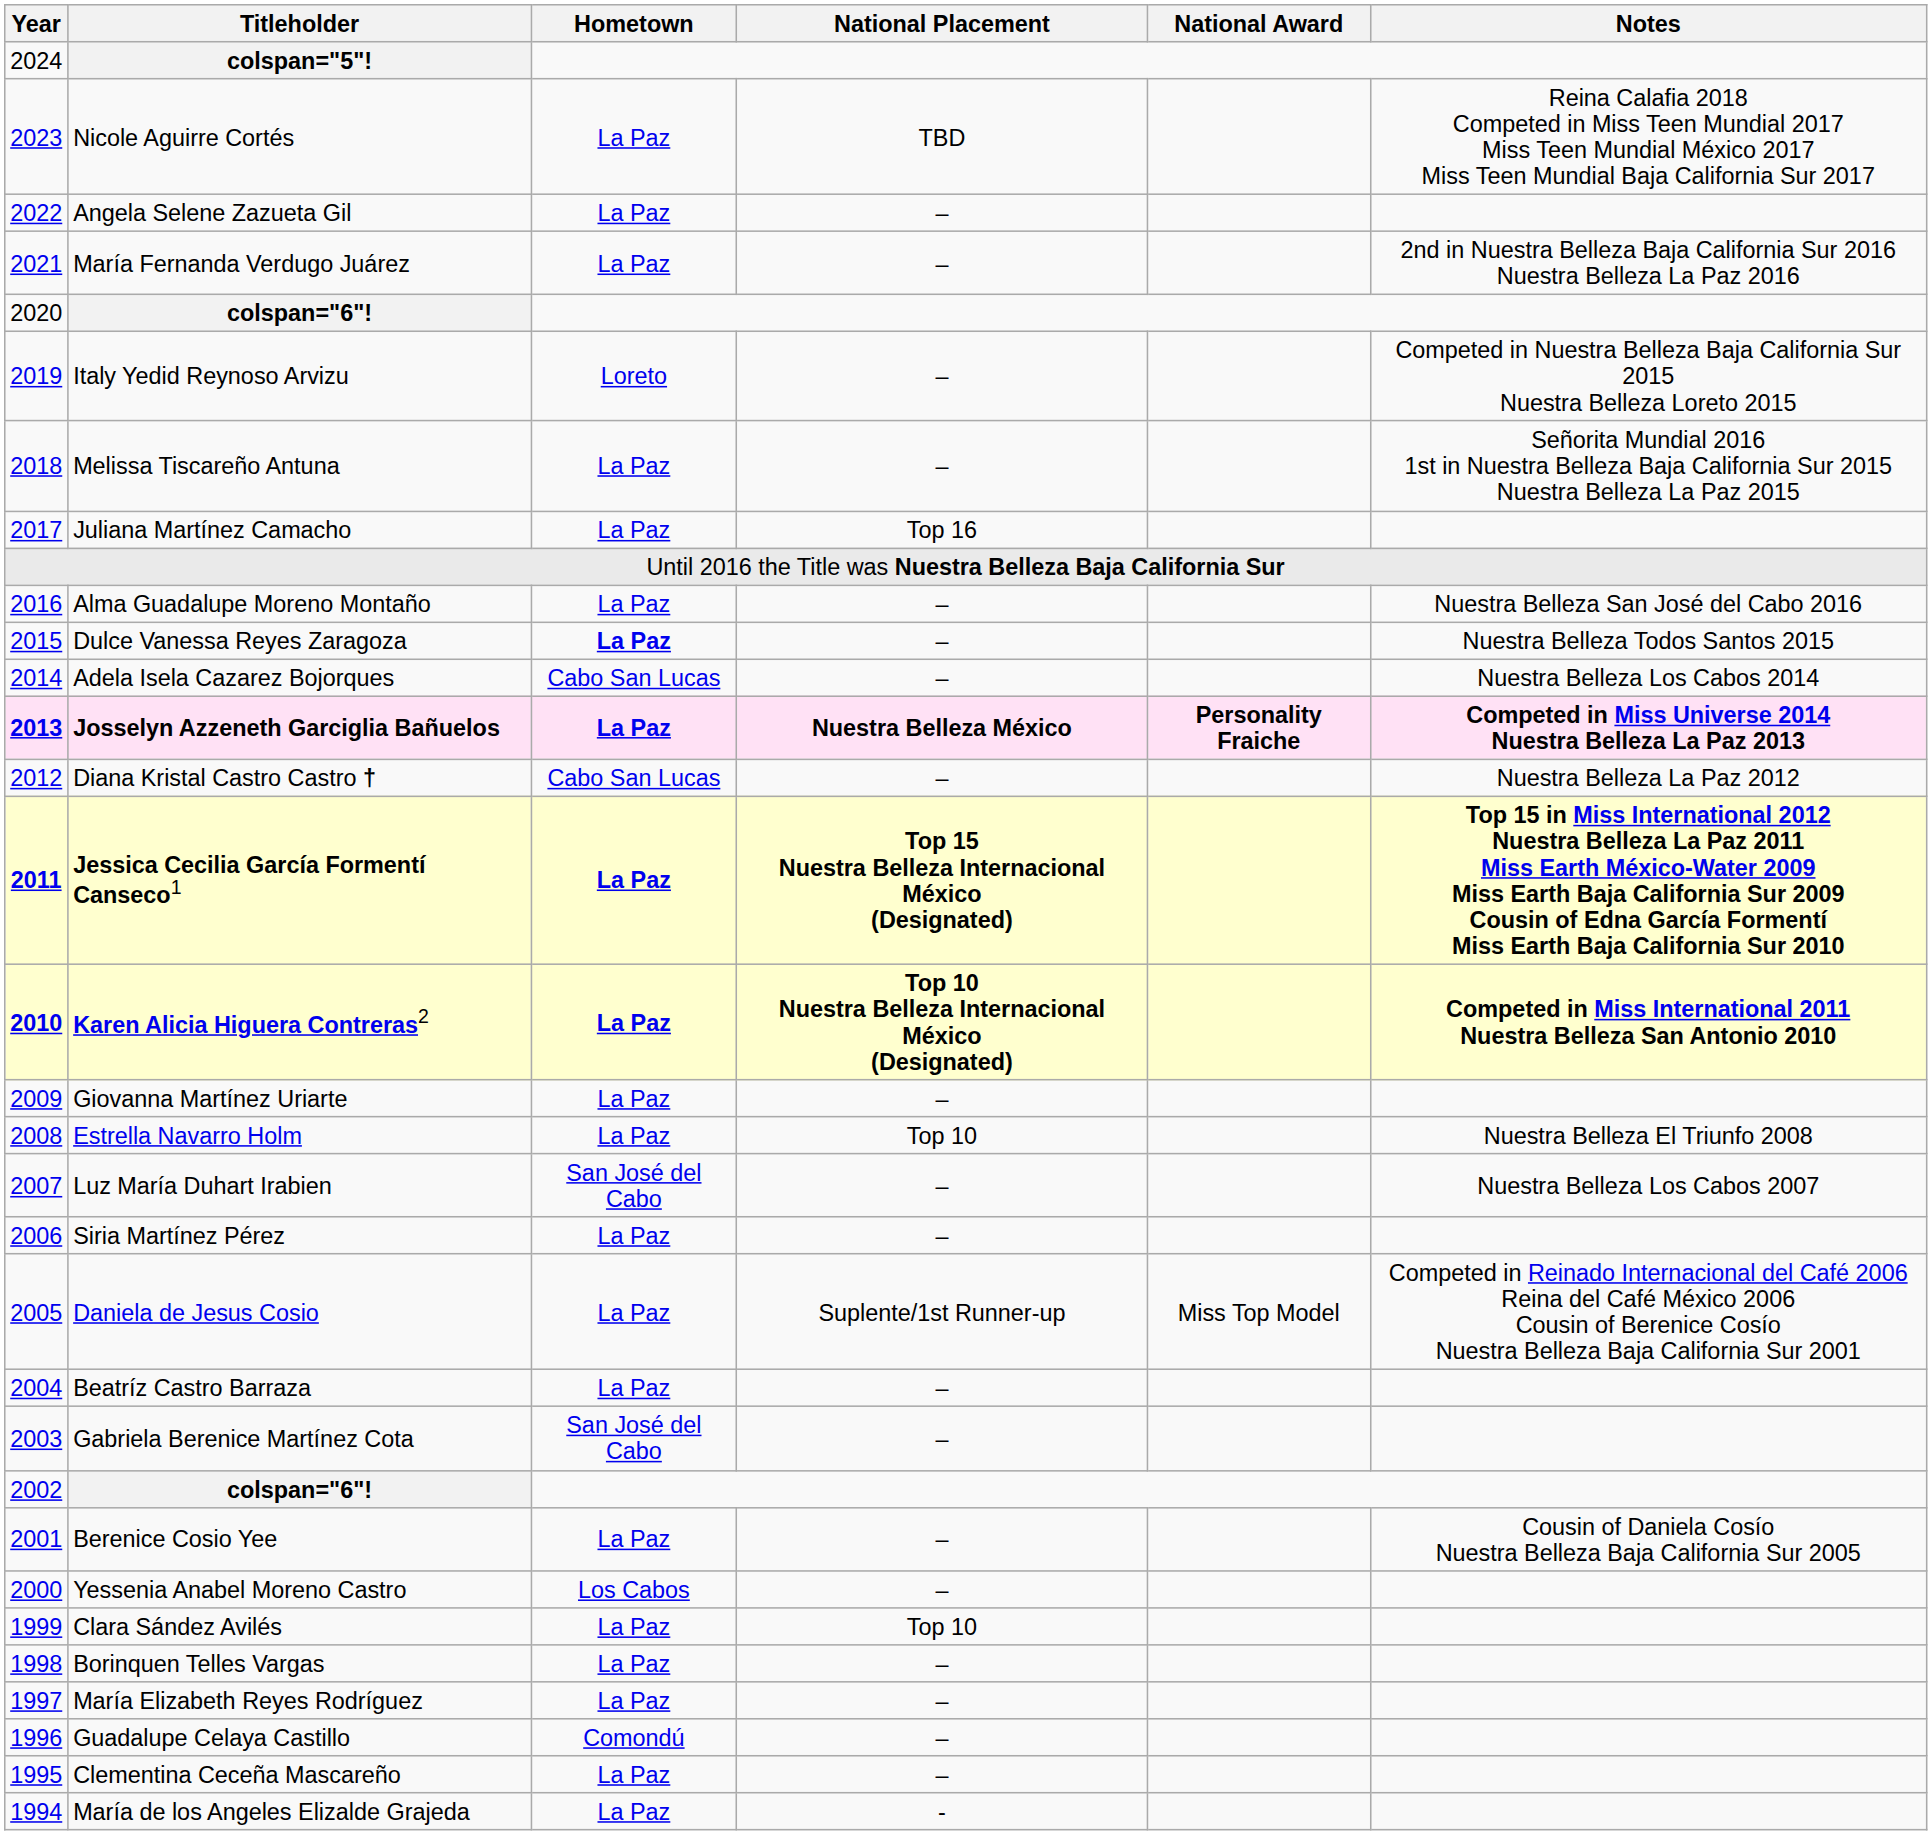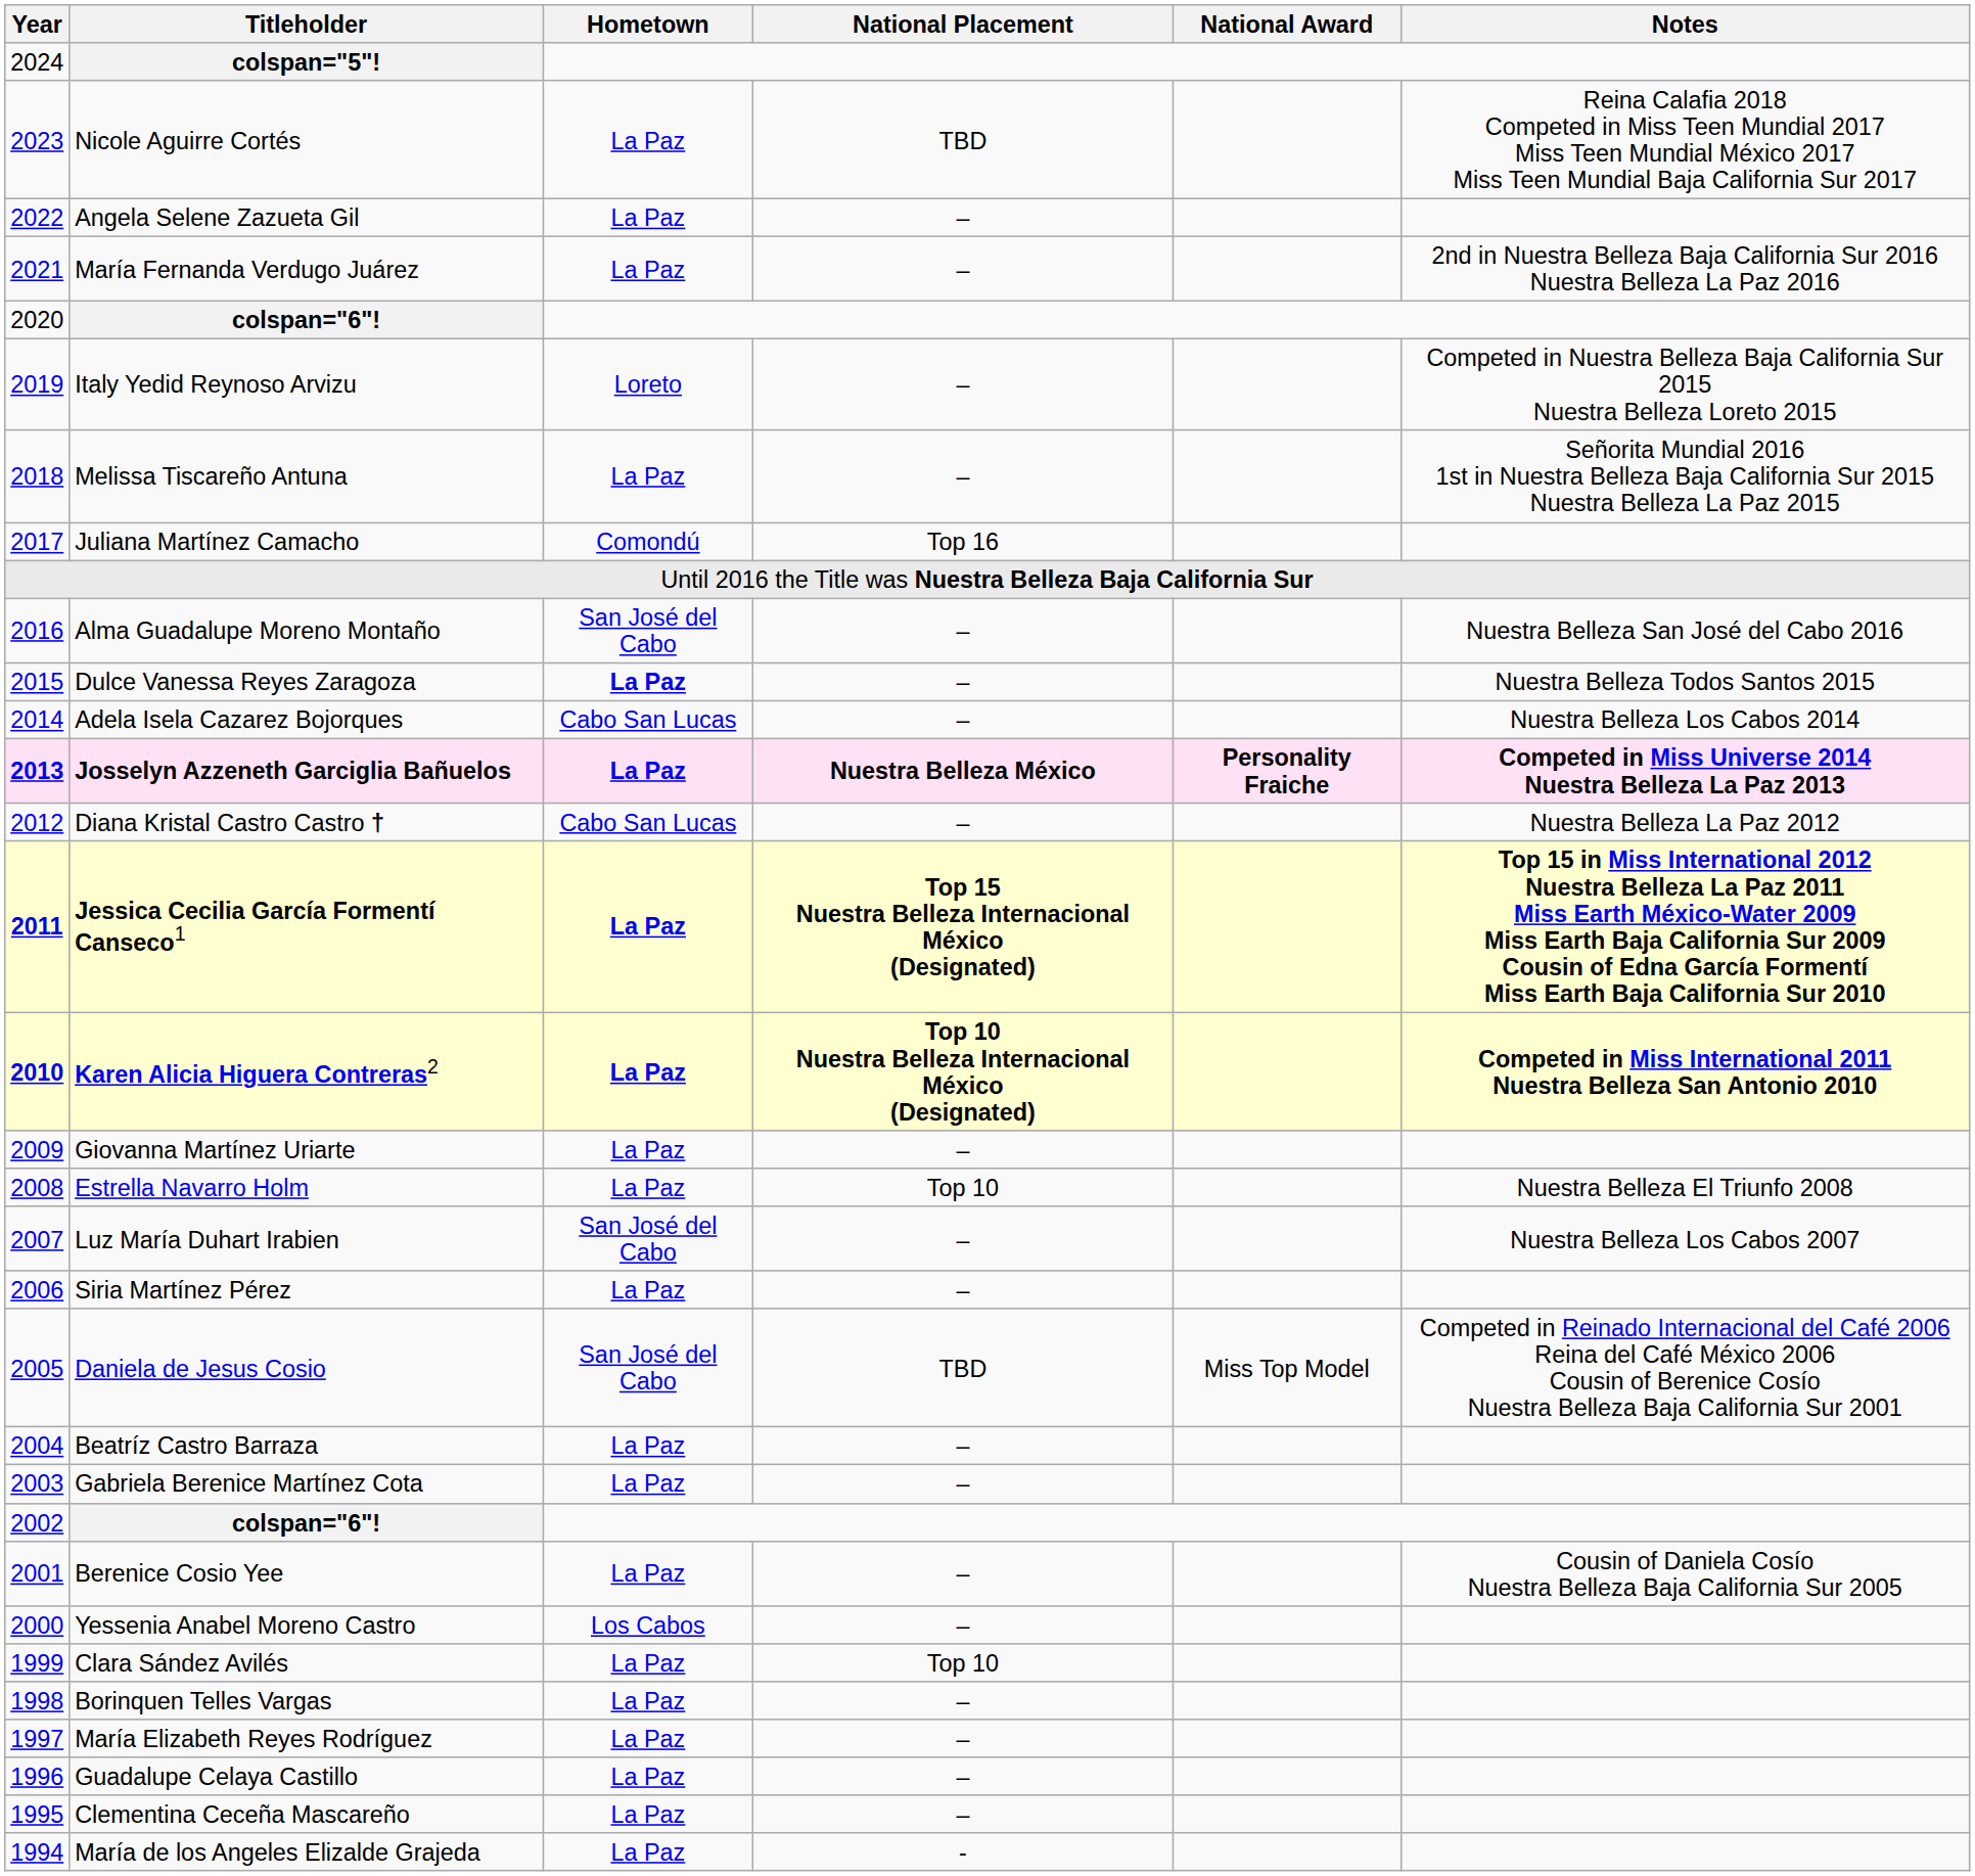Juliana Martínez Camacho | Hometown: La Paz -> Comondú
Alma Guadalupe Moreno Montaño | Hometown: La Paz -> San José del Cabo
Daniela de Jesus Cosio | Hometown: La Paz -> San José del Cabo
Daniela de Jesus Cosio | National Placement: Suplente/1st Runner-up -> TBD
Gabriela Berenice Martínez Cota | Hometown: San José del Cabo -> La Paz
Guadalupe Celaya Castillo | Hometown: Comondú -> La Paz
